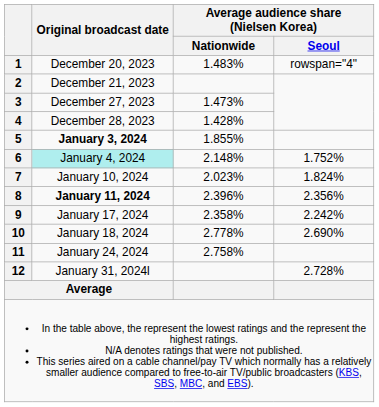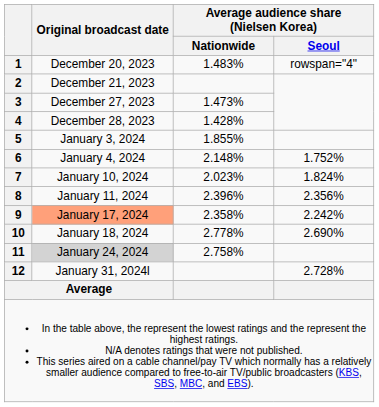5 | Original broadcast date: bold -> normal
6 | Original broadcast date: paleturquoise background -> no background
8 | Original broadcast date: bold -> normal
9 | Original broadcast date: no background -> lightsalmon background
11 | Original broadcast date: no background -> lightgrey background
